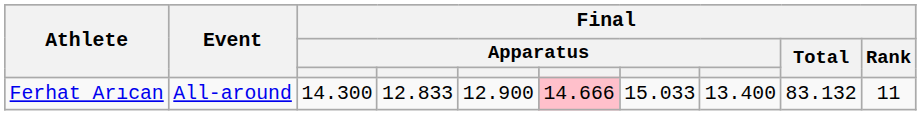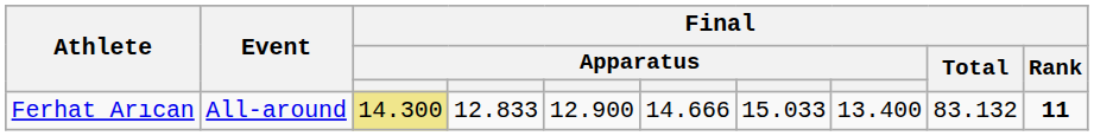row 4 | column 3: no background -> khaki background
row 4 | column 6: pink background -> no background
row 4 | Final / Rank: normal -> bold
